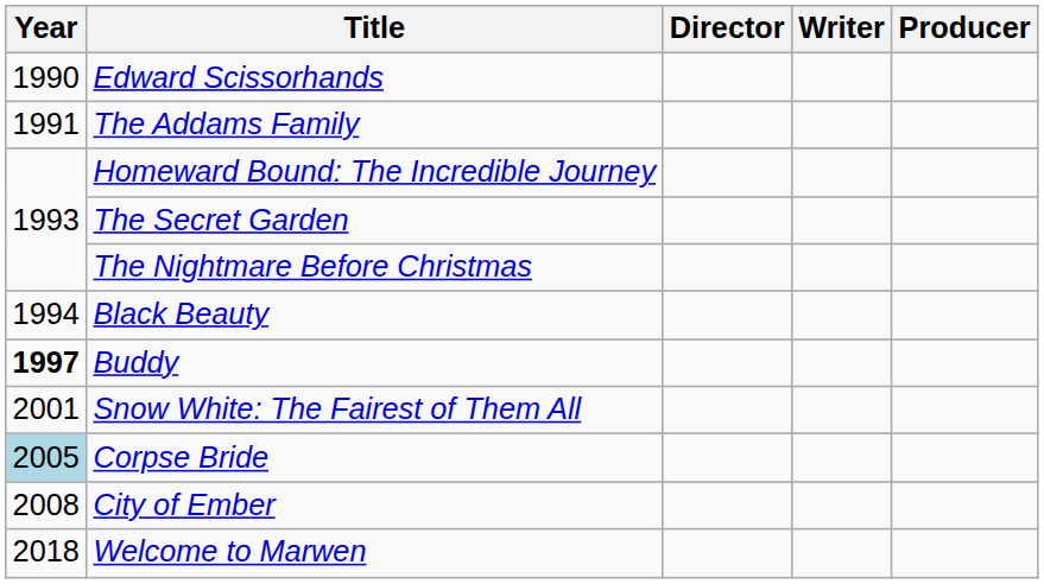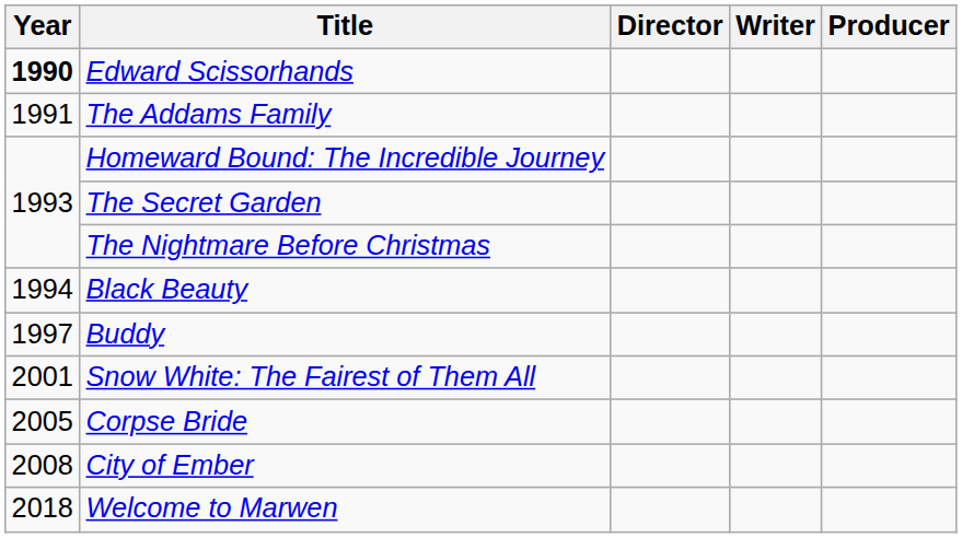Edward Scissorhands | Year: normal -> bold
Buddy | Year: bold -> normal
Corpse Bride | Year: lightblue background -> no background
